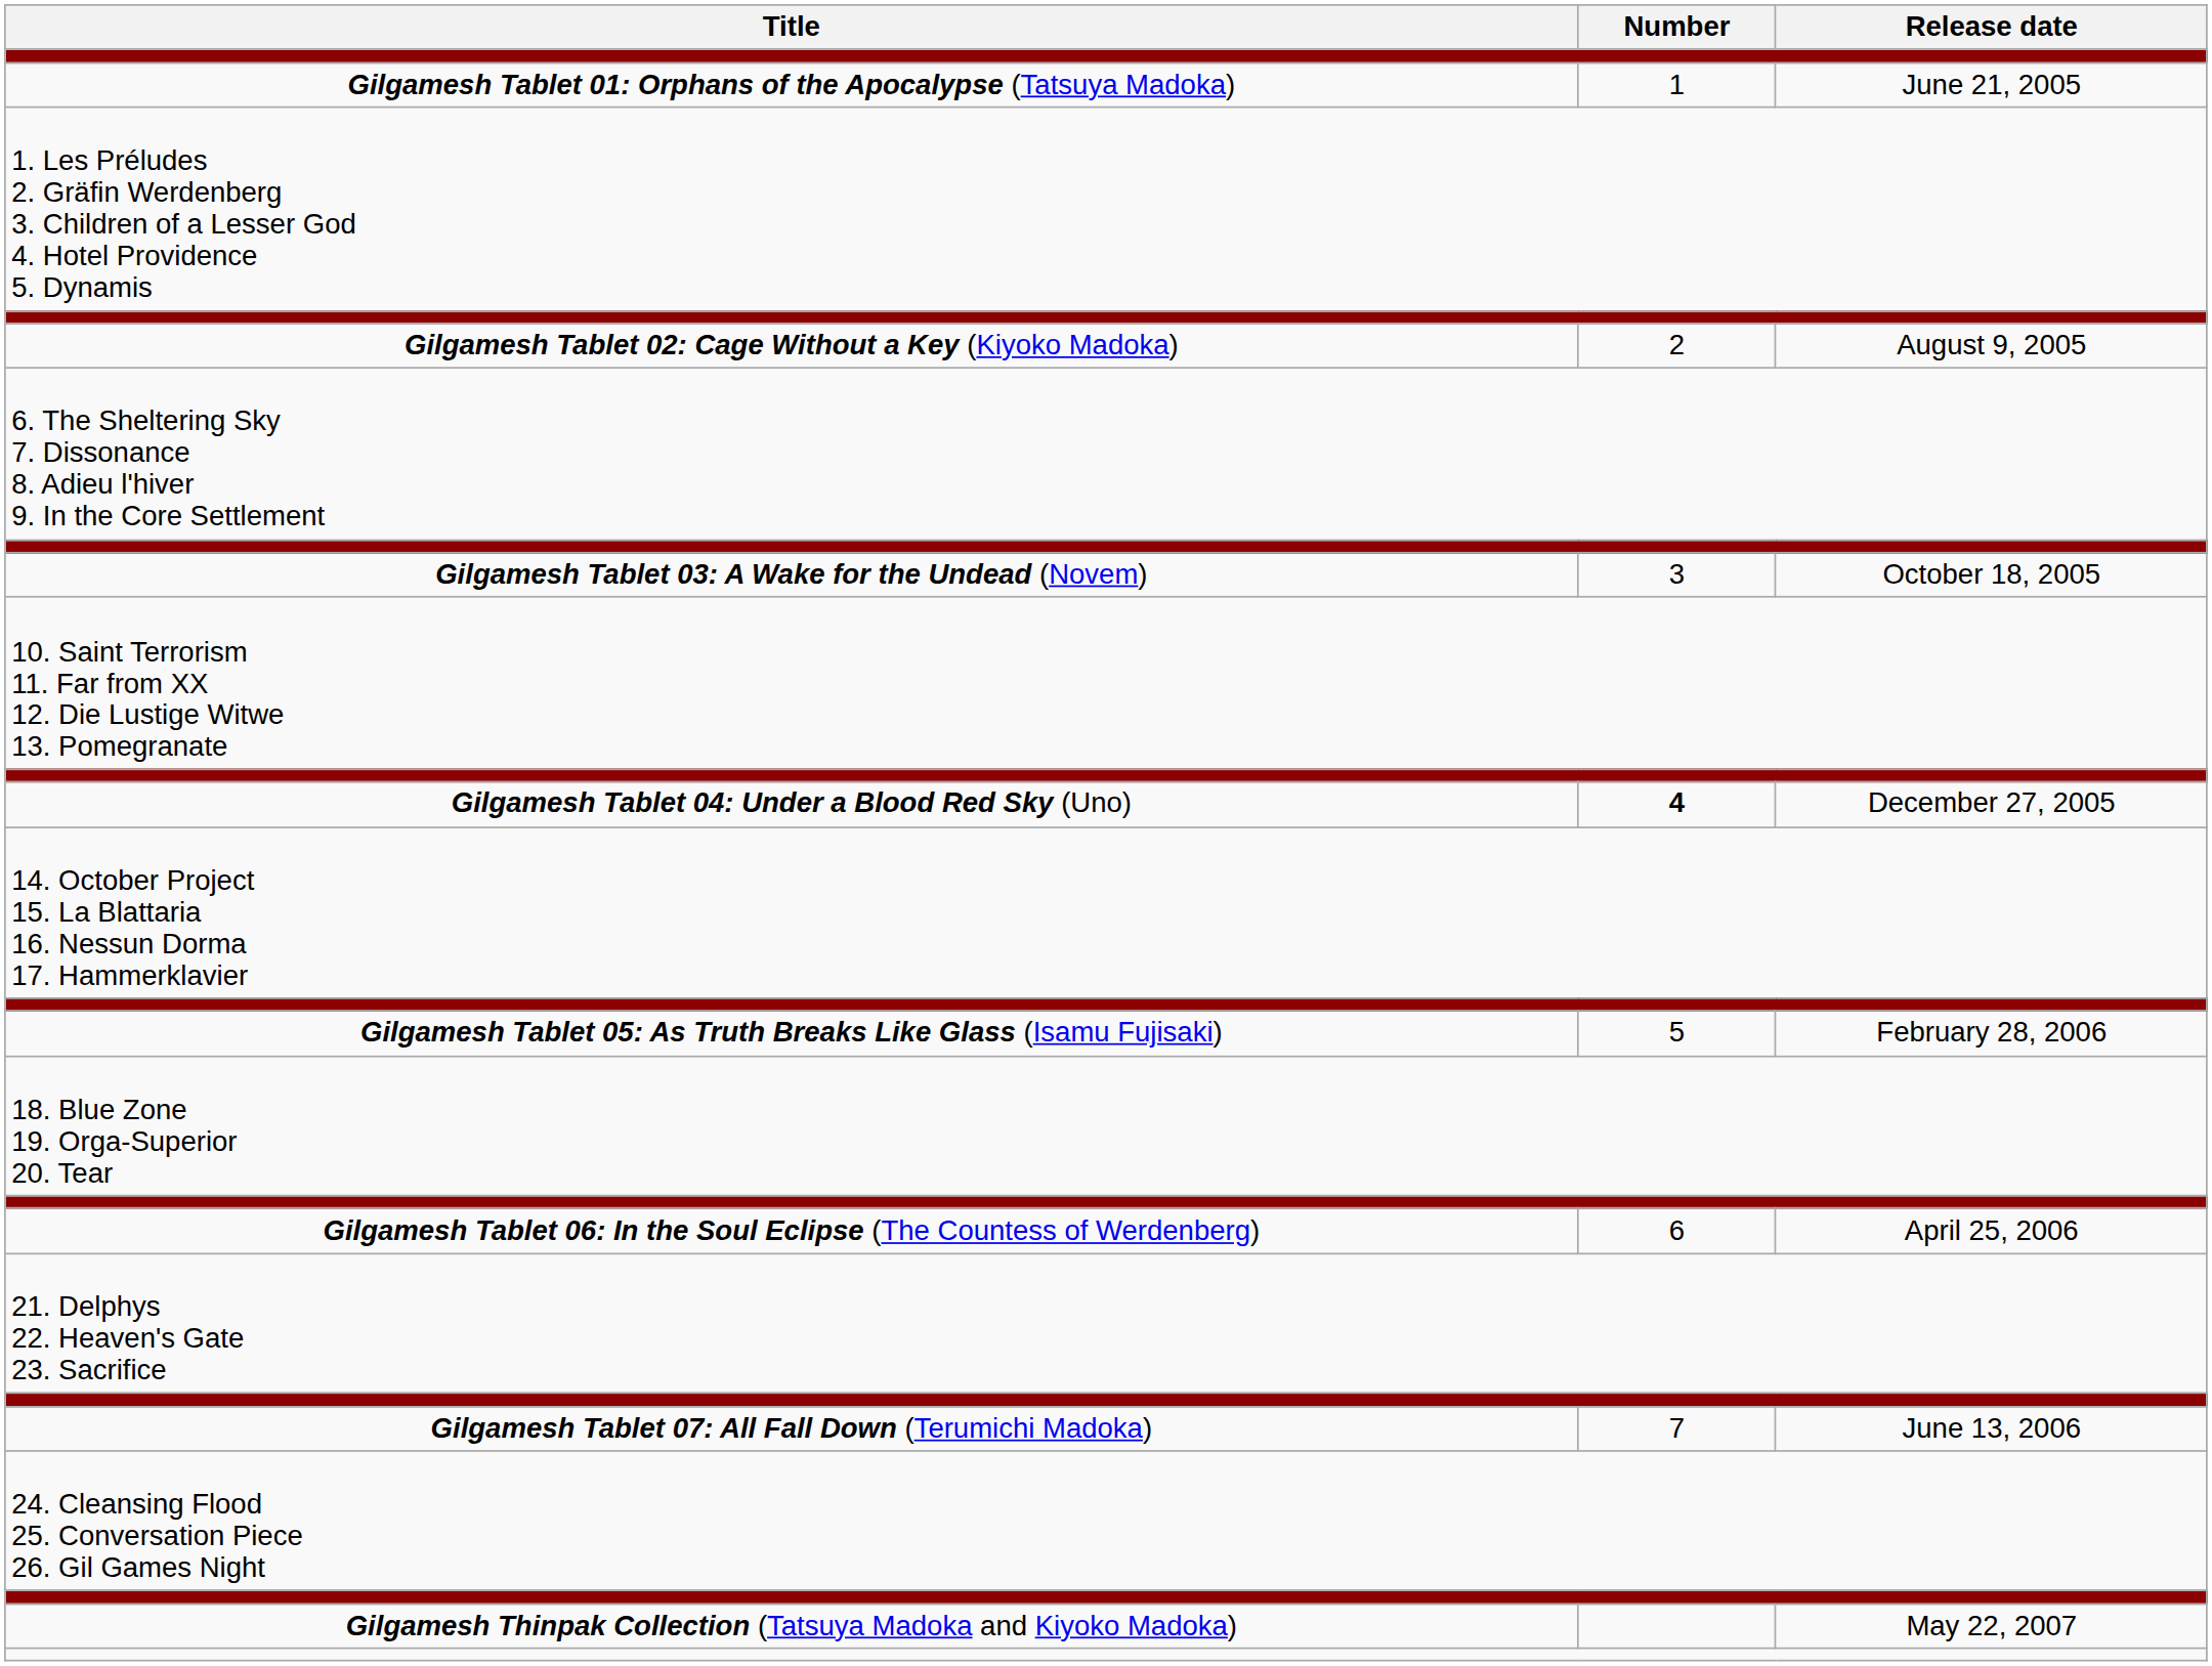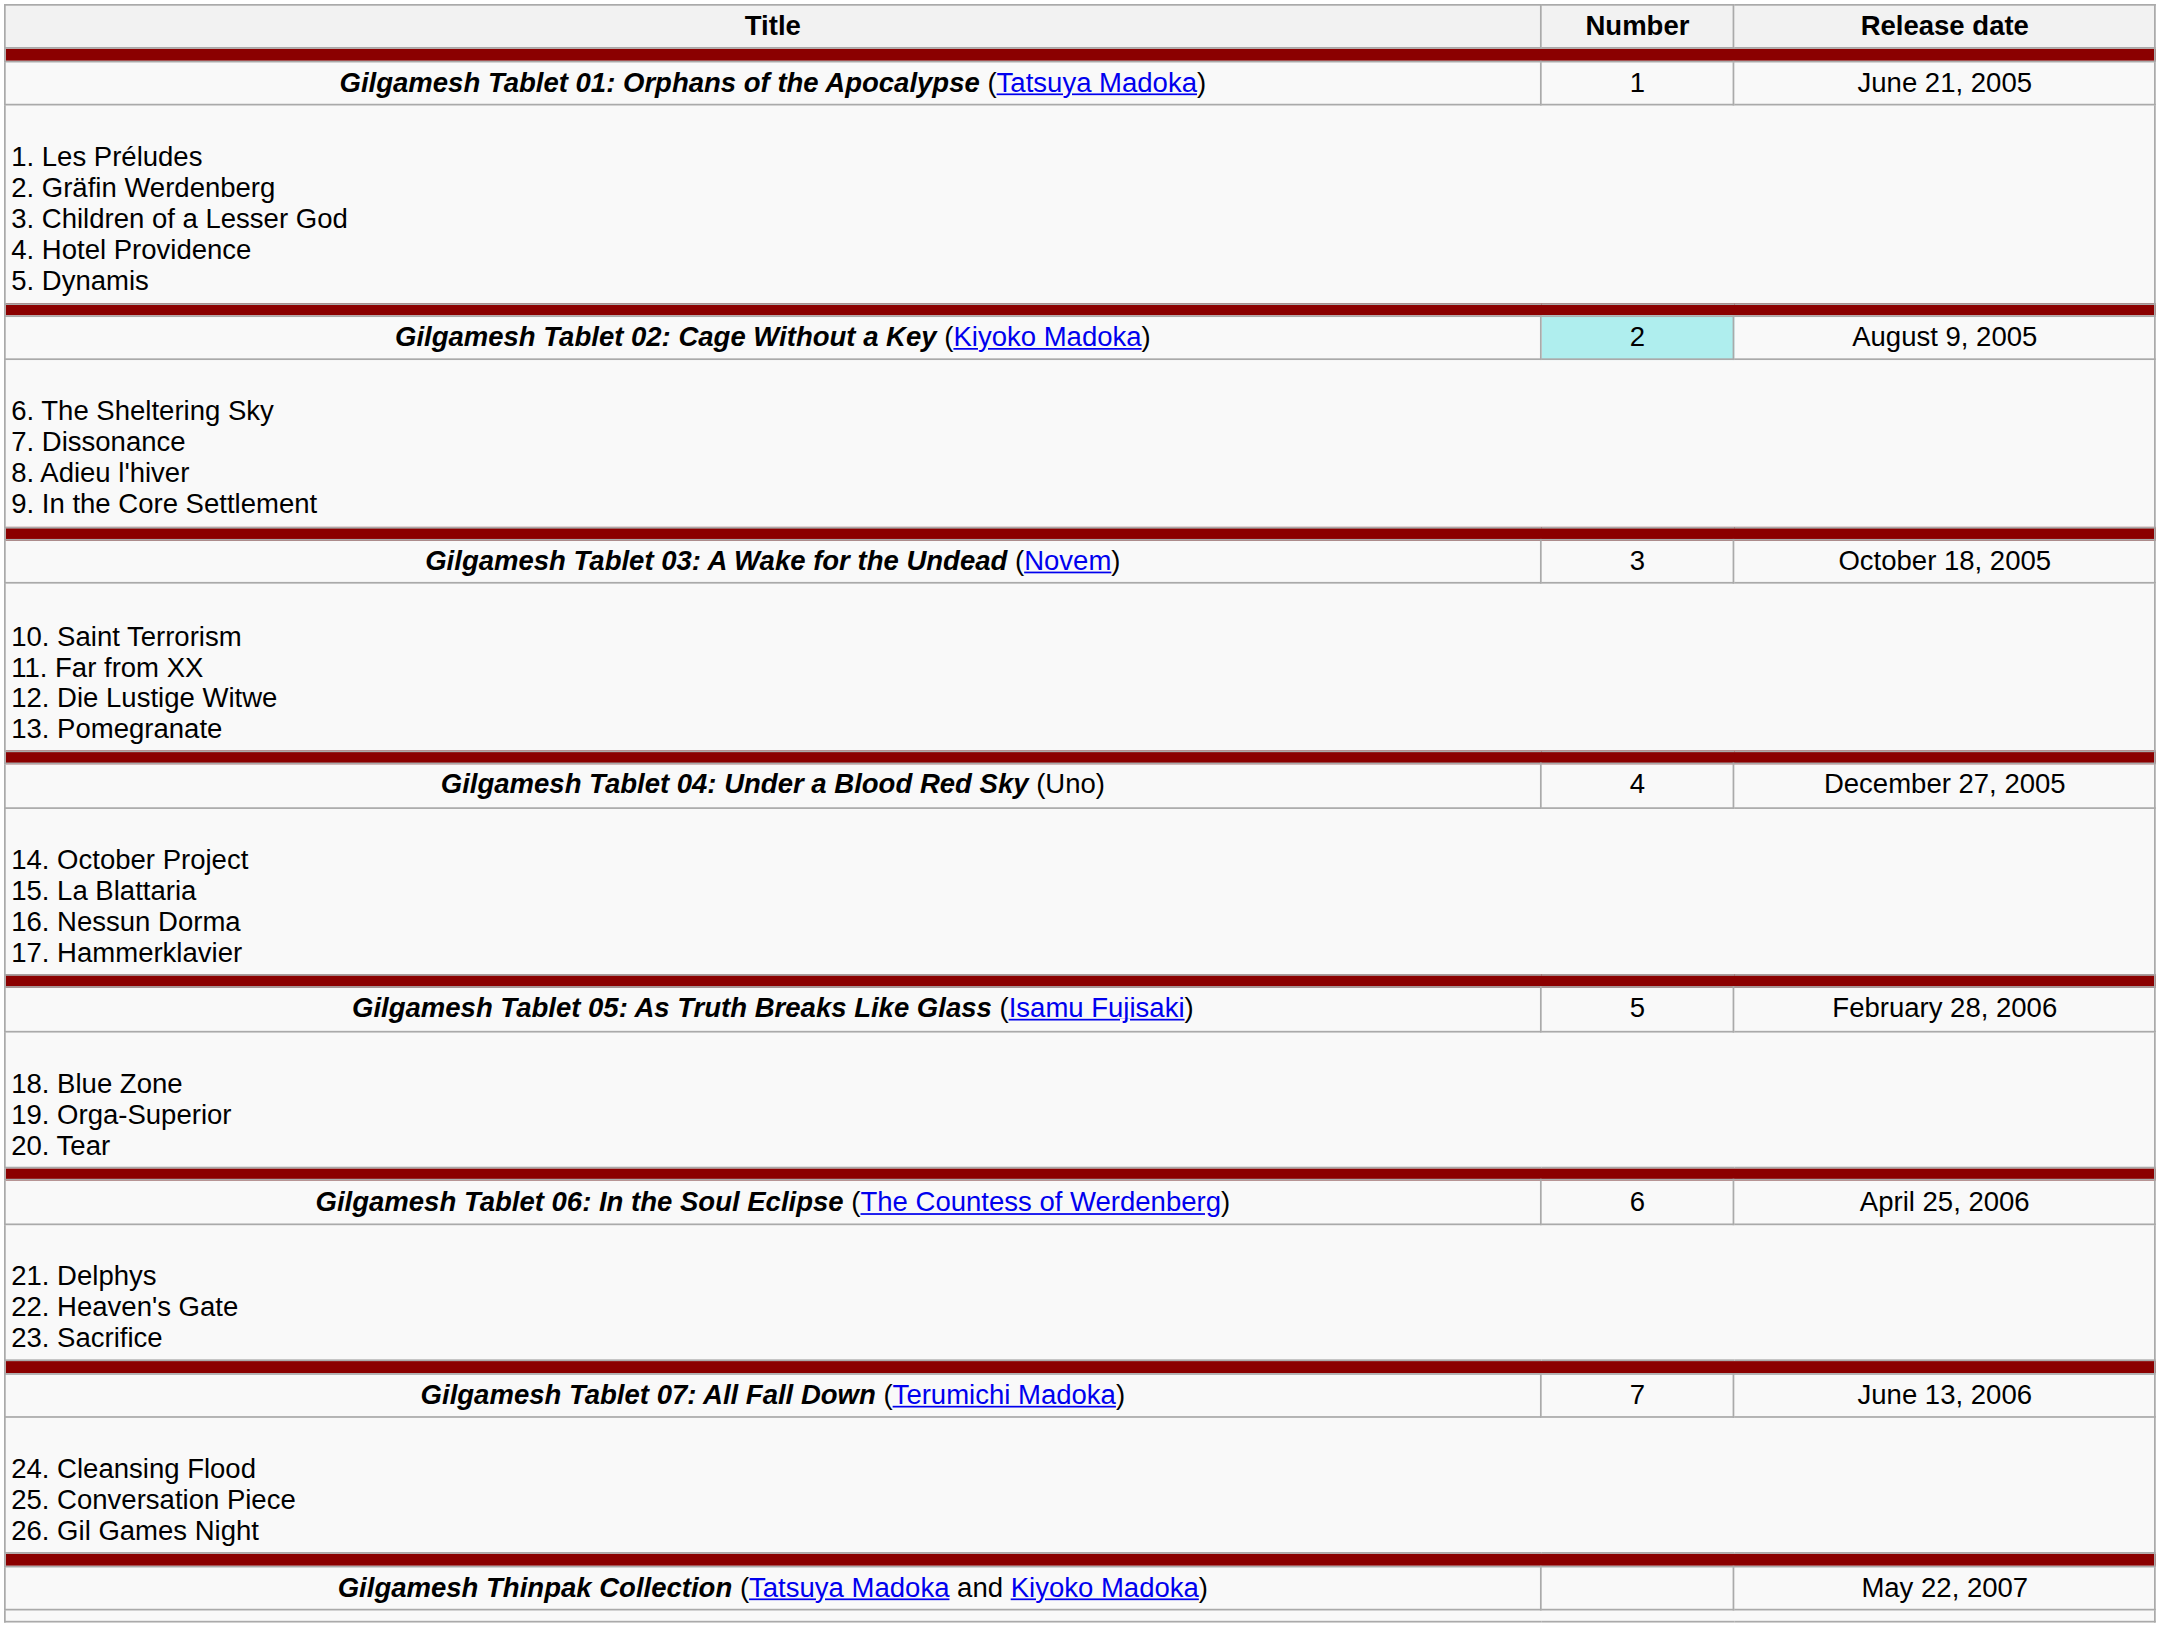Gilgamesh Tablet 02: Cage Without a Key (Kiyoko Madoka) | Number: no background -> paleturquoise background
Gilgamesh Tablet 04: Under a Blood Red Sky (Uno) | Number: bold -> normal
